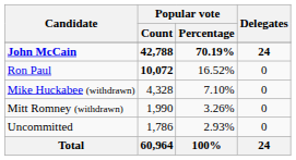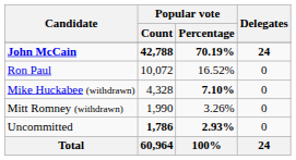Ron Paul | Popular vote / Count: bold -> normal
Mike Huckabee (withdrawn) | Popular vote / Percentage: normal -> bold
Uncommitted | Popular vote / Count: normal -> bold
Uncommitted | Popular vote / Percentage: normal -> bold
